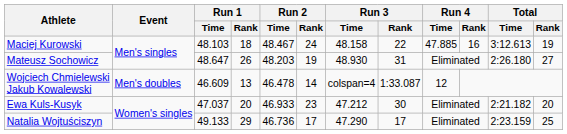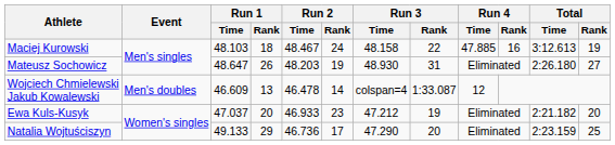Ewa Kuls-Kusyk | Run 3 / Rank: 30 -> 19
Natalia Wojtuściszyn | Run 3 / Rank: 17 -> 20
